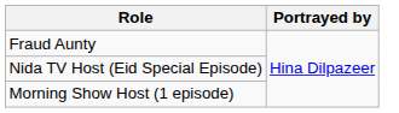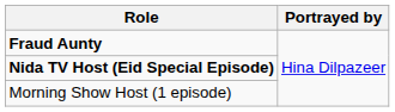Fraud Aunty | Role: normal -> bold
Nida TV Host (Eid Special Episode) | Role: normal -> bold
